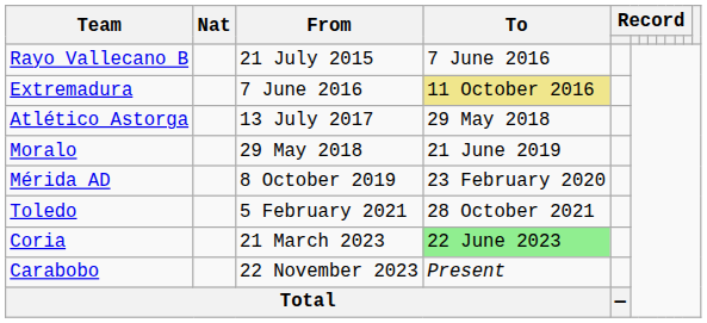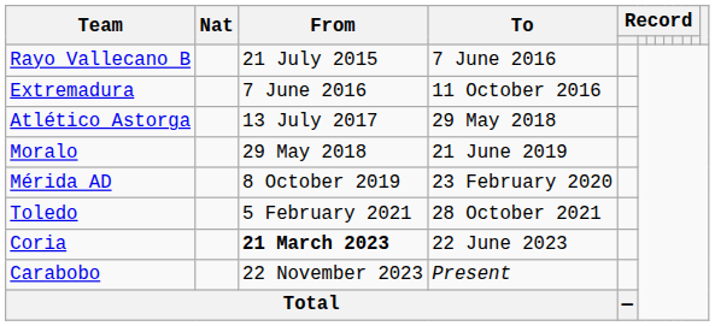Extremadura | To: khaki background -> no background
Coria | From: normal -> bold
Coria | To: lightgreen background -> no background
